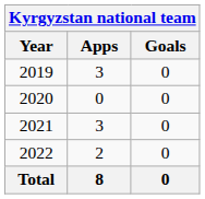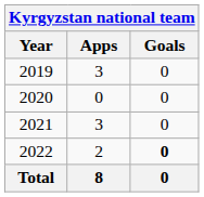2022 | Goals: normal -> bold
